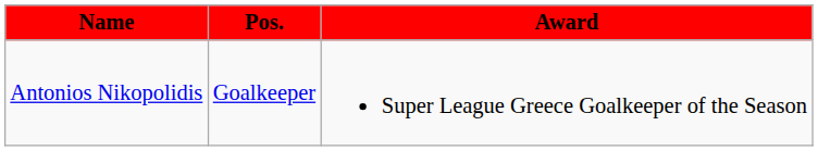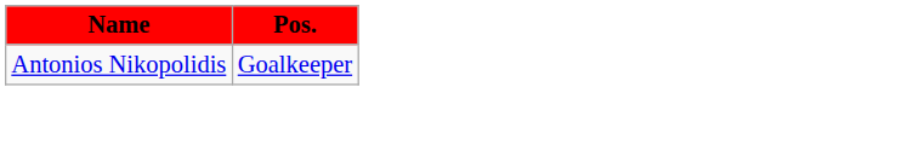- column: Award | Super League Greece Goalkeeper of the Season
